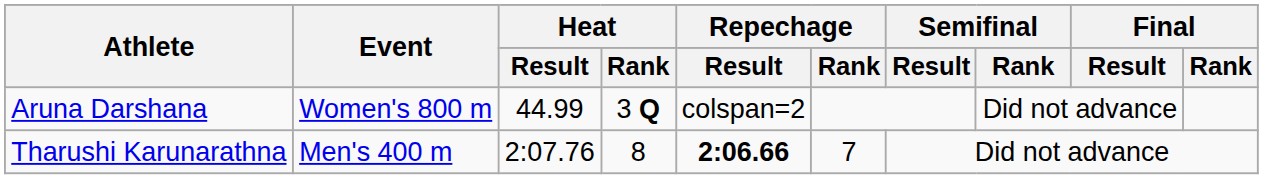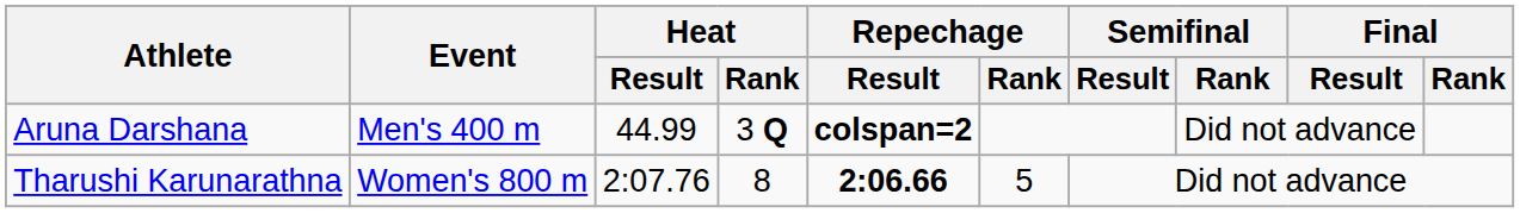Aruna Darshana | Event: Women's 800 m -> Men's 400 m
Aruna Darshana | Repechage / Result: normal -> bold
Tharushi Karunarathna | Event: Men's 400 m -> Women's 800 m
Tharushi Karunarathna | Repechage / Rank: 7 -> 5
